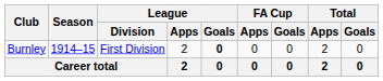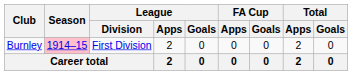Burnley | Season: no background -> pink background
Burnley | League / Goals: bold -> normal
